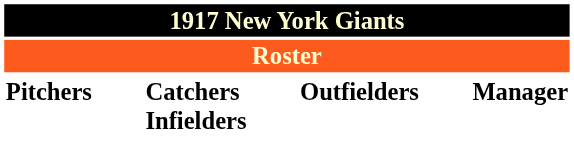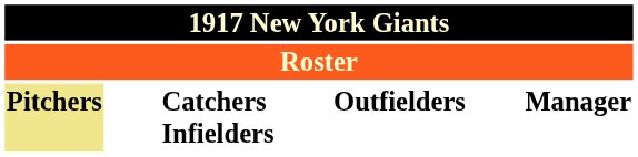Pitchers | column 1: no background -> khaki background
